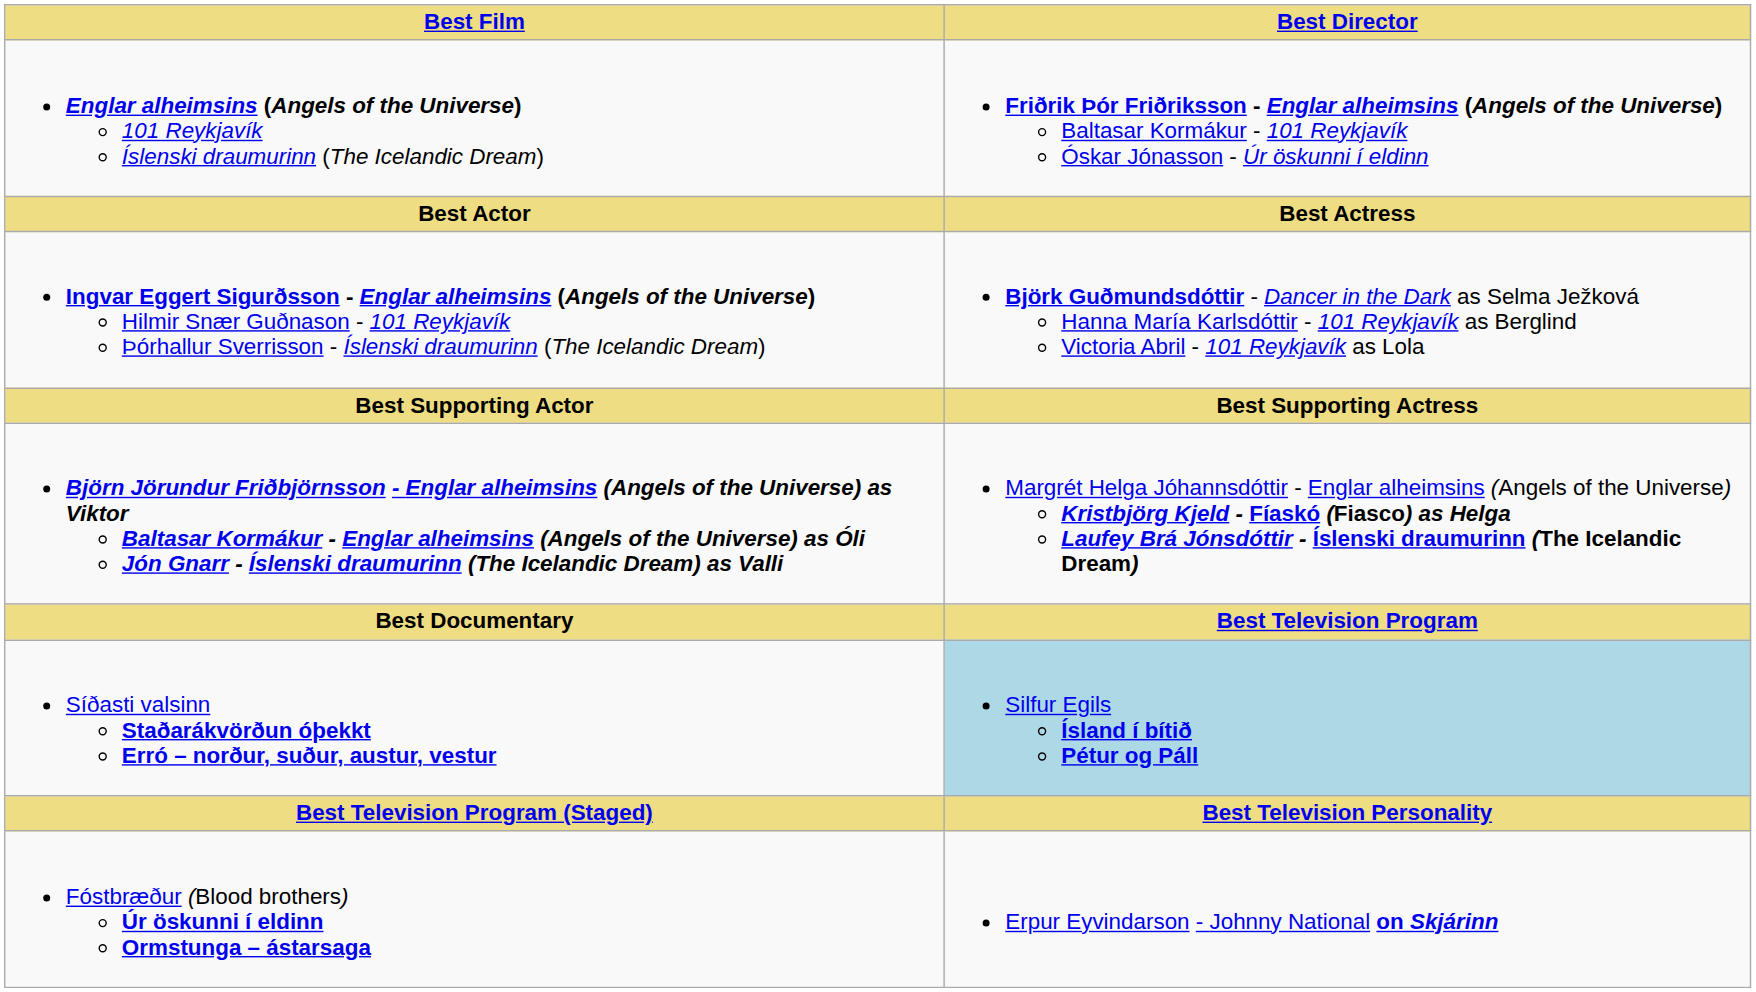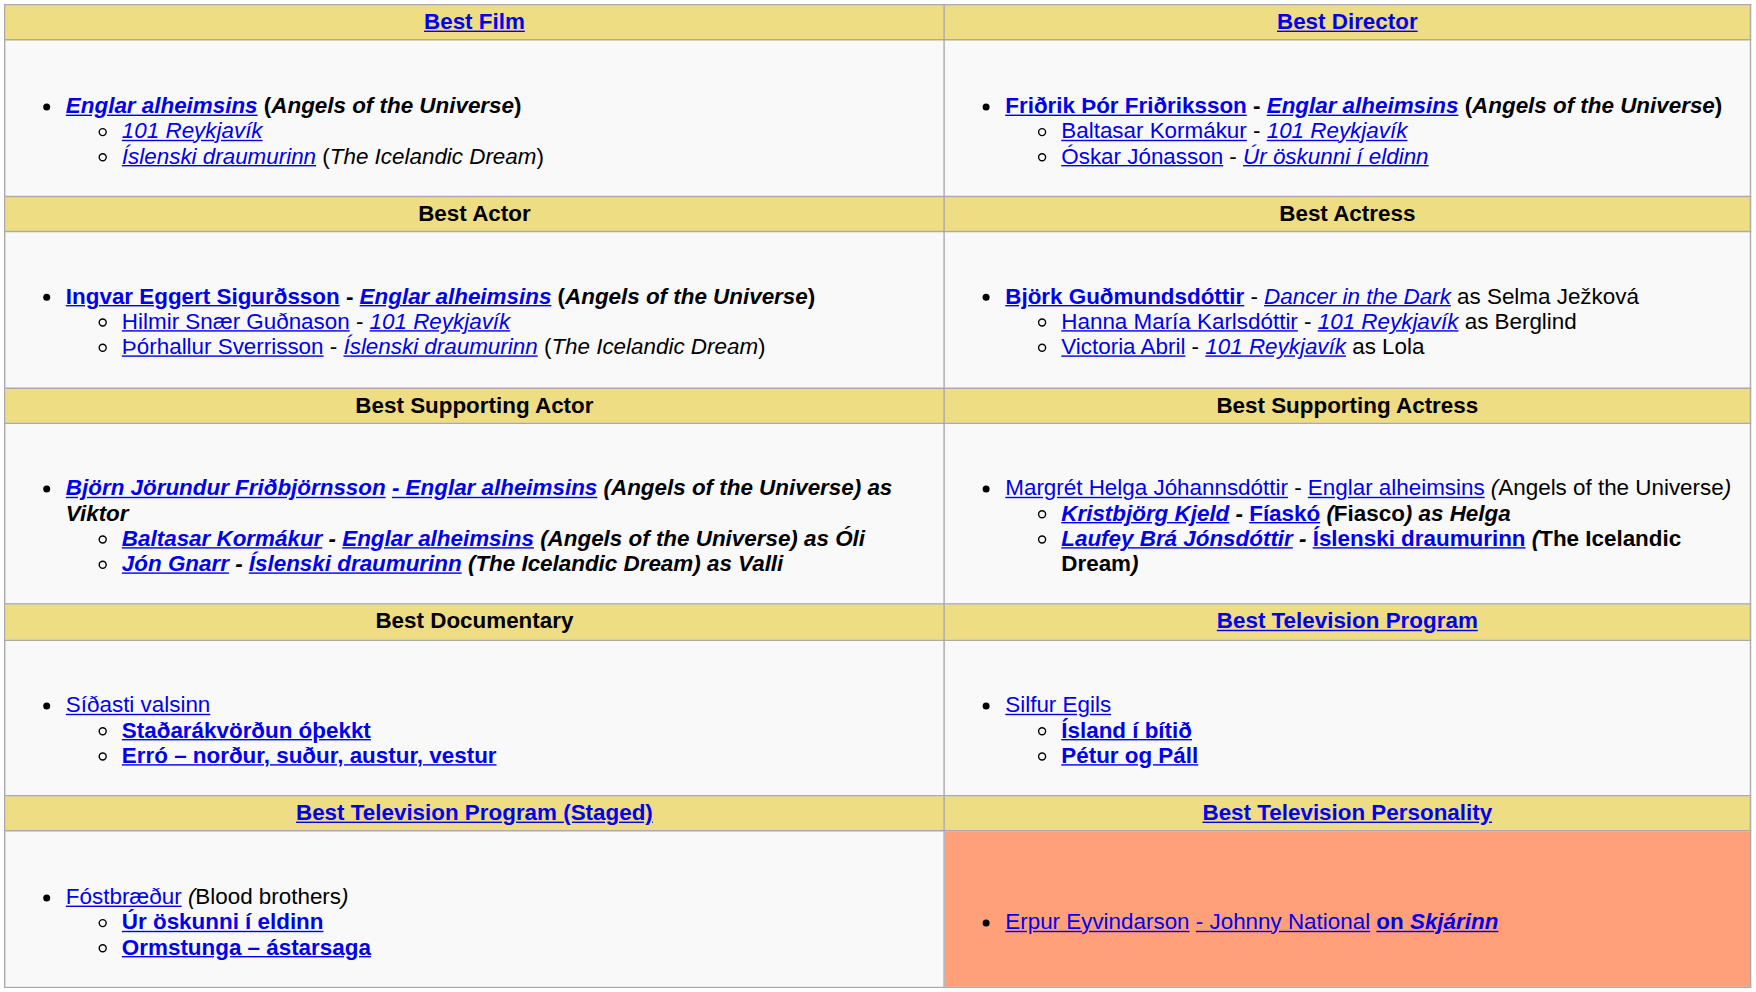row 8 | Best Director: lightblue background -> no background
row 10 | Best Director: no background -> lightsalmon background
